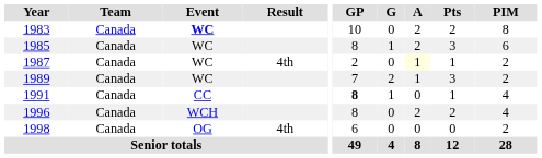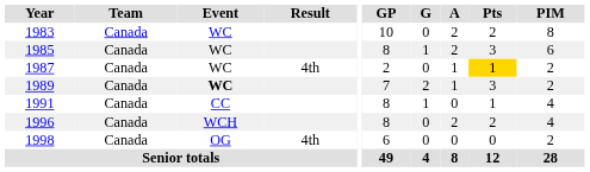1983 | Event: bold -> normal
1987 | A: lightyellow background -> no background
1987 | Pts: no background -> gold background
1989 | Event: normal -> bold
1991 | GP: bold -> normal
